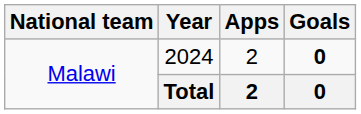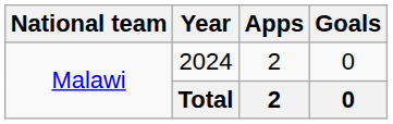Malawi / 2024 | Goals: bold -> normal
